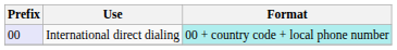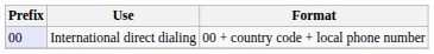International direct dialing | Format: paleturquoise background -> no background
